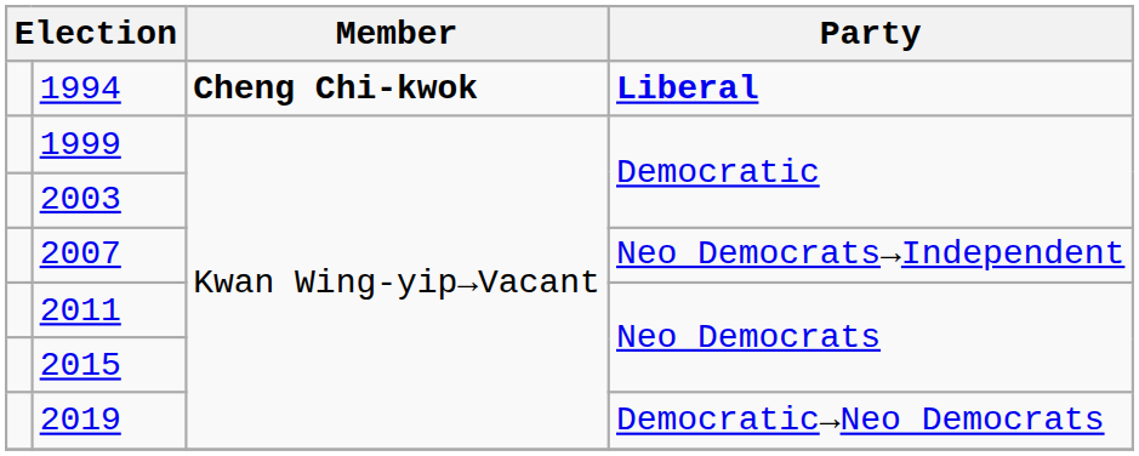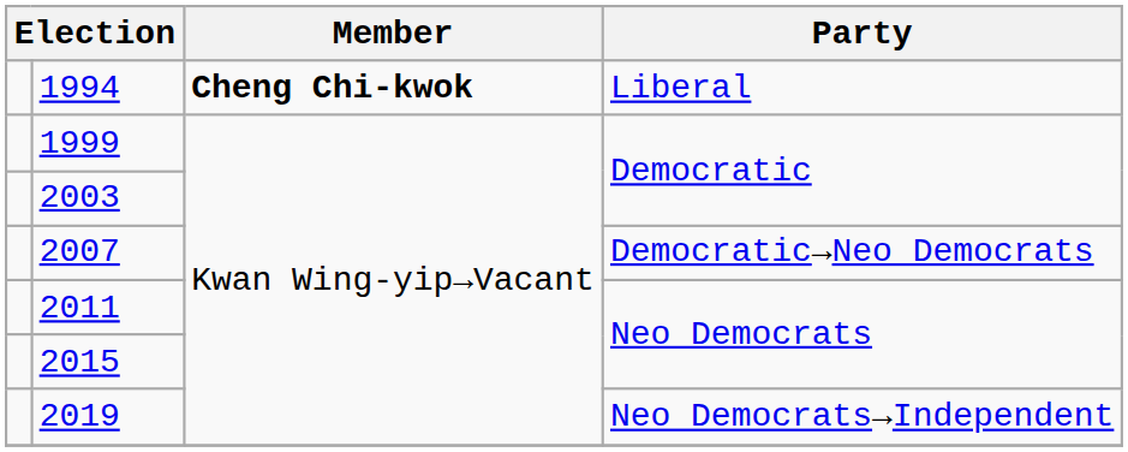1994 | Party: bold -> normal
2007 | Party: Neo Democrats→Independent -> Democratic→Neo Democrats
2019 | Party: Democratic→Neo Democrats -> Neo Democrats→Independent
